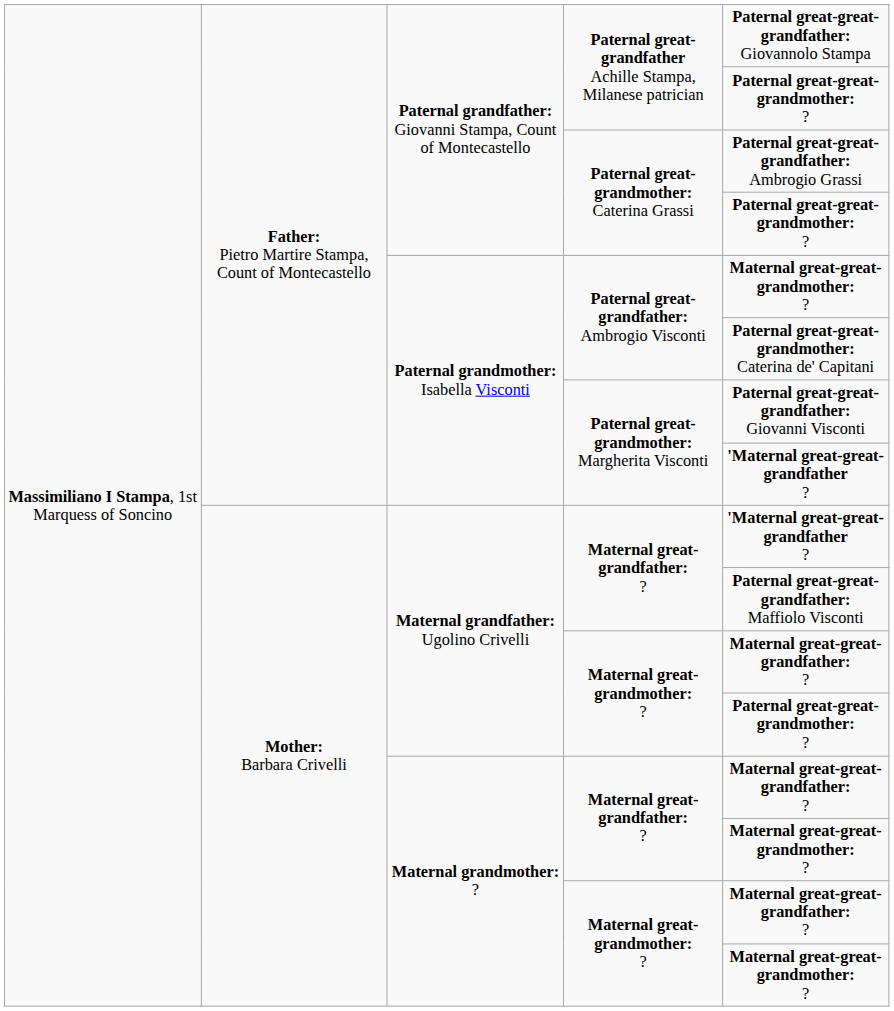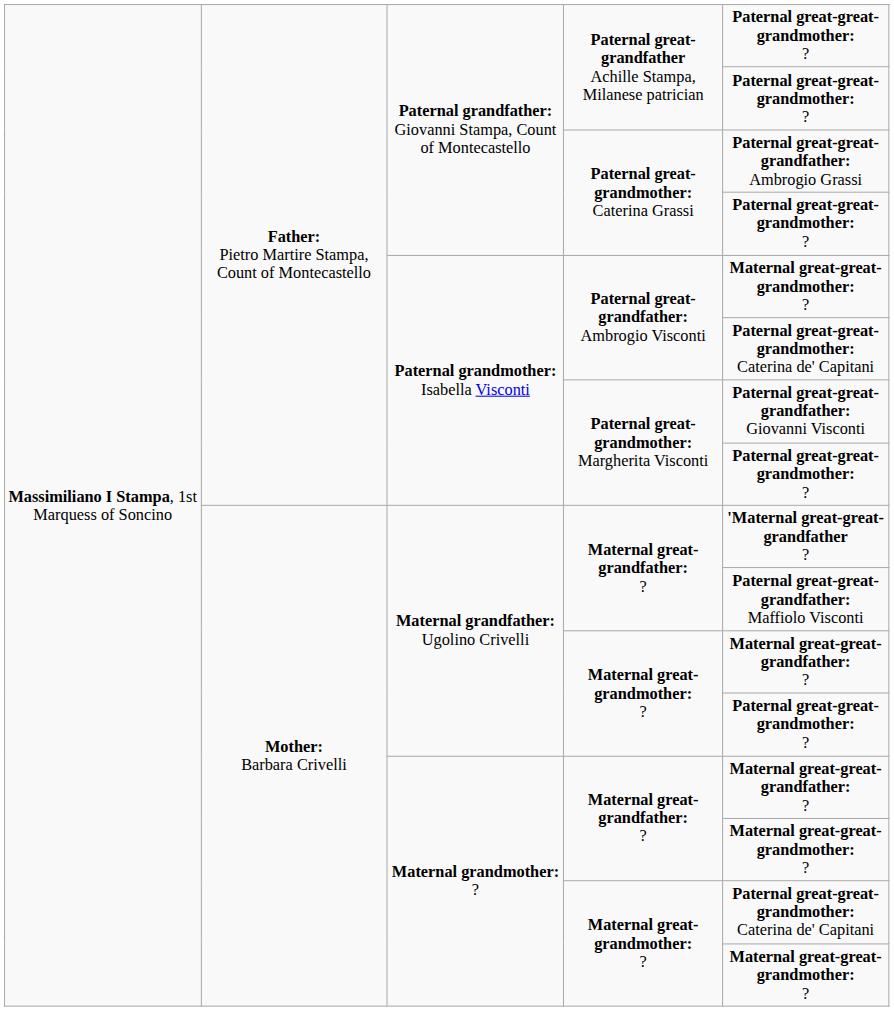row 1 | column 5: Paternal great-great-grandfather: Giovannolo Stampa -> Paternal great-great-grandmother: ?
row 8 | column 5: 'Maternal great-great-grandfather ? -> Paternal great-great-grandmother: ?
row 15 | column 5: Maternal great-great-grandfather: ? -> Paternal great-great-grandmother: Caterina de' Capitani
